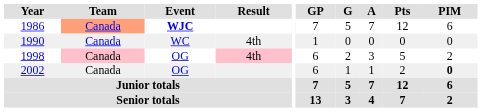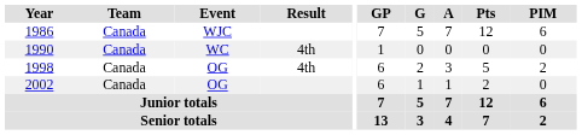1986 | Team: lightsalmon background -> no background
1986 | Event: bold -> normal
1998 | Team: pink background -> no background
1998 | Result: pink background -> no background
2002 | PIM: bold -> normal
